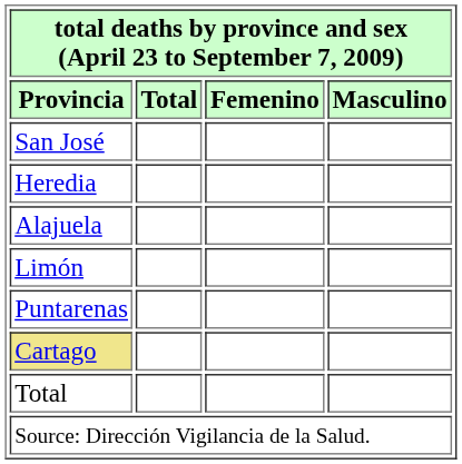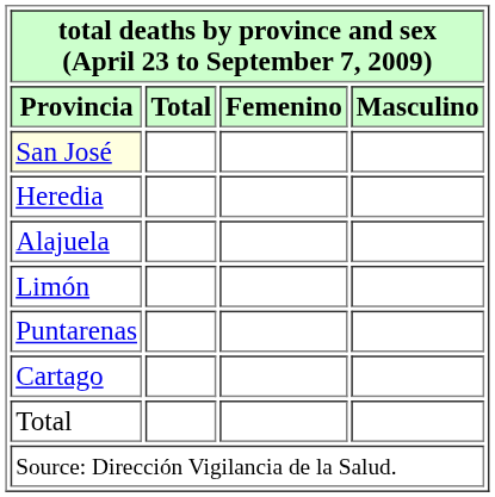San José | column 1: no background -> lightyellow background
Cartago | column 1: khaki background -> no background
